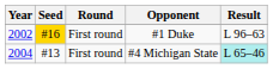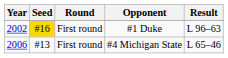#4 Michigan State | Year: 2004 -> 2006
#4 Michigan State | Result: paleturquoise background -> no background
